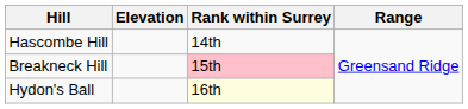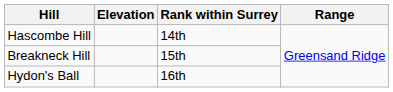Breakneck Hill | Rank within Surrey: pink background -> no background
Hydon's Ball | Rank within Surrey: lightyellow background -> no background
